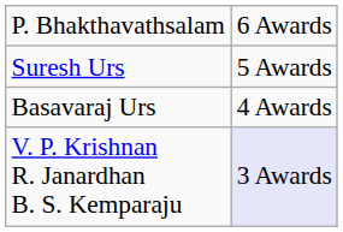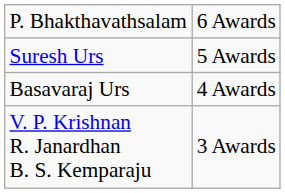V. P. Krishnan R. Janardhan B. S. Kemparaju | column 2: lavender background -> no background
